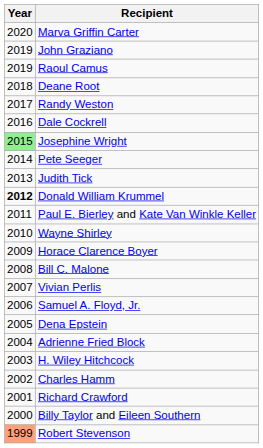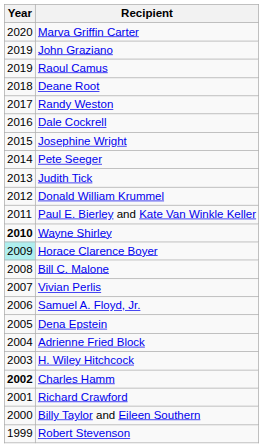Josephine Wright | Year: lightgreen background -> no background
Donald William Krummel | Year: bold -> normal
Wayne Shirley | Year: normal -> bold
Horace Clarence Boyer | Year: no background -> paleturquoise background
Charles Hamm | Year: normal -> bold
Robert Stevenson | Year: lightsalmon background -> no background
